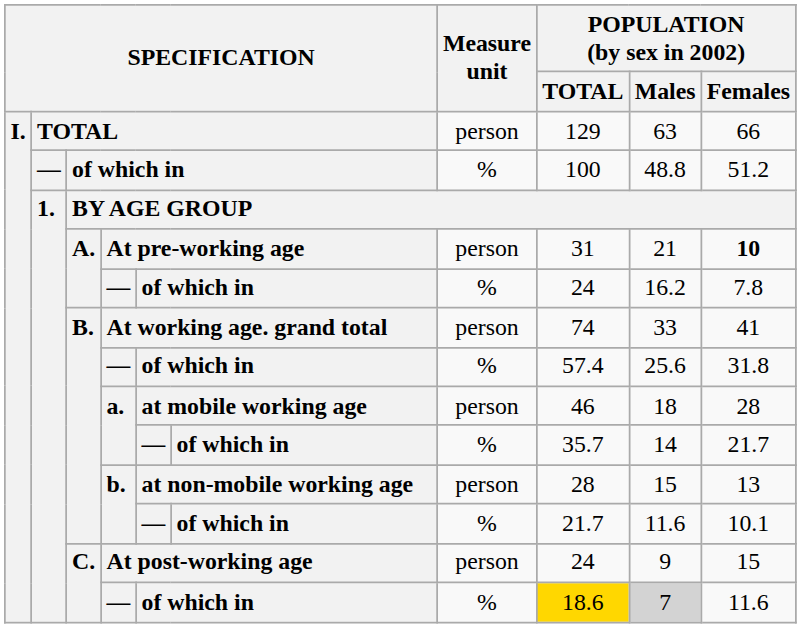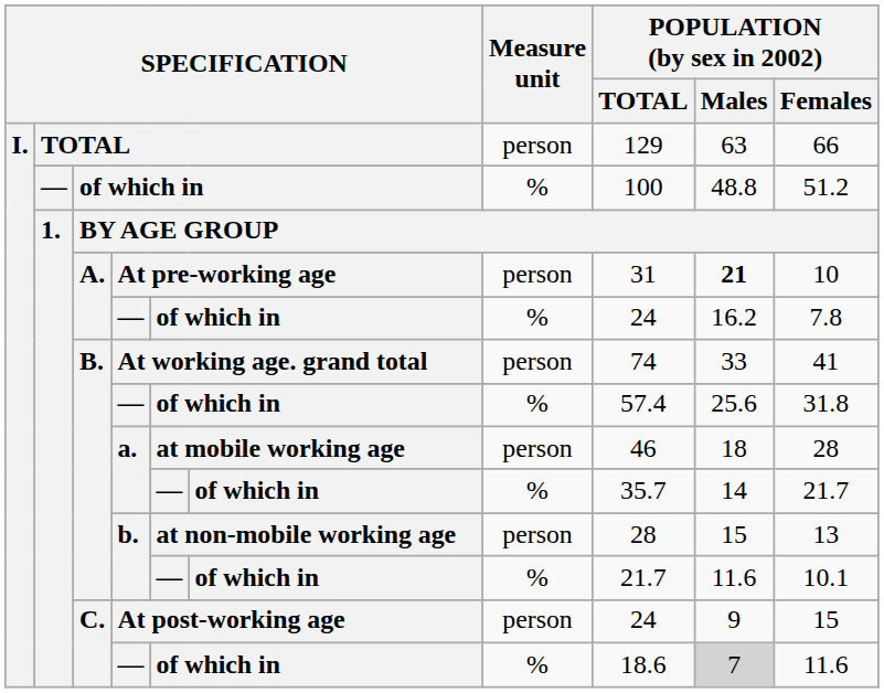At pre-working age | POPULATION (by sex in 2002) / Males: normal -> bold
At pre-working age | POPULATION (by sex in 2002) / Females: bold -> normal
C. / — | POPULATION (by sex in 2002) / TOTAL: gold background -> no background
